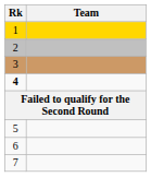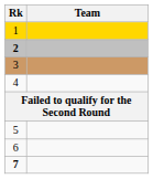2 | Rk: normal -> bold
4 | Rk: bold -> normal
7 | Rk: normal -> bold
